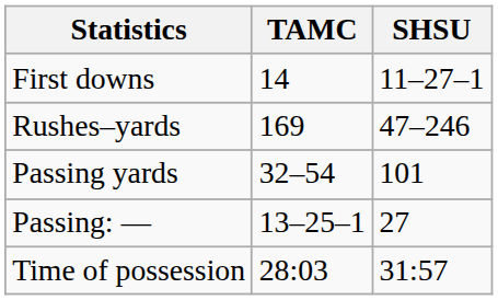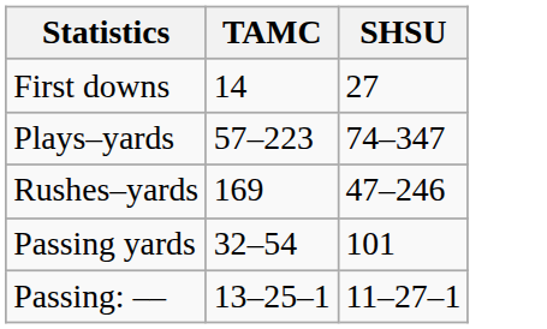First downs | SHSU: 11–27–1 -> 27
+ row: Plays–yards | 57–223 | 74–347
Passing: –– | SHSU: 27 -> 11–27–1
- row: Time of possession | 28:03 | 31:57
